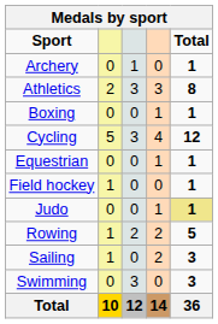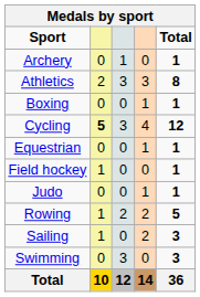Cycling | column 2: normal -> bold
Judo | Total: khaki background -> no background
